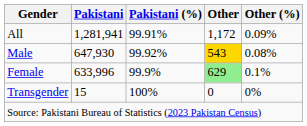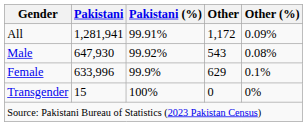Male | Other: gold background -> no background
Female | Other: lightgreen background -> no background
